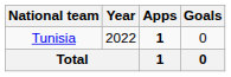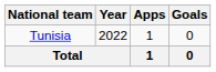Tunisia | Apps: bold -> normal
